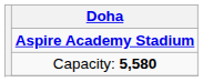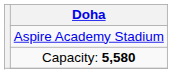Aspire Academy Stadium | Doha: bold -> normal
